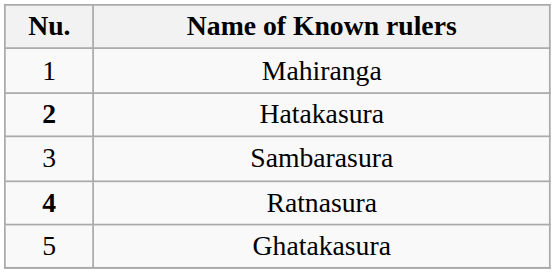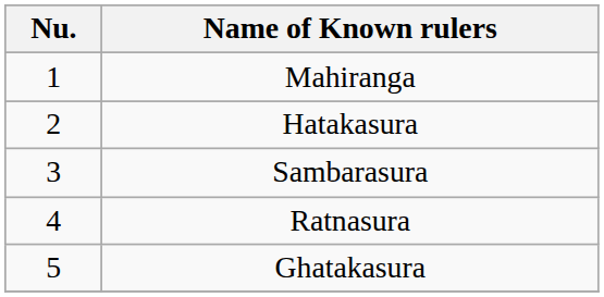Hatakasura | Nu.: bold -> normal
Ratnasura | Nu.: bold -> normal
